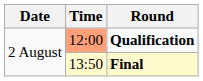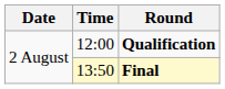Qualification | Time: lightsalmon background -> no background
